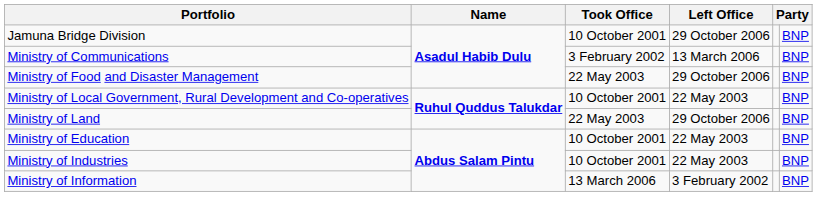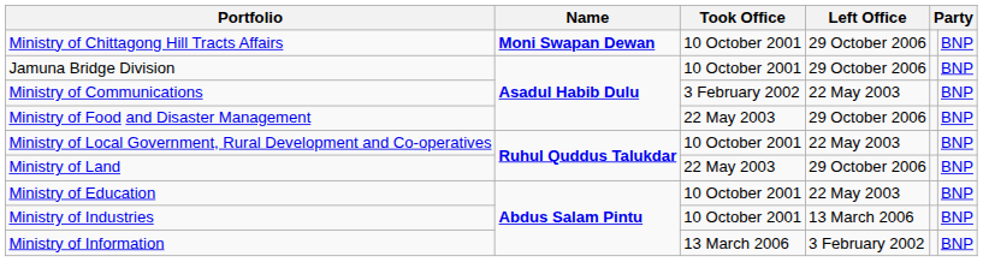+ row: Ministry of Chittagong Hill Tracts Affairs | Moni Swapan Dewan | 10 October 2001 | 29 October 2006 | BNP
Ministry of Communications | Left Office: 13 March 2006 -> 22 May 2003
Ministry of Industries | Left Office: 22 May 2003 -> 13 March 2006
